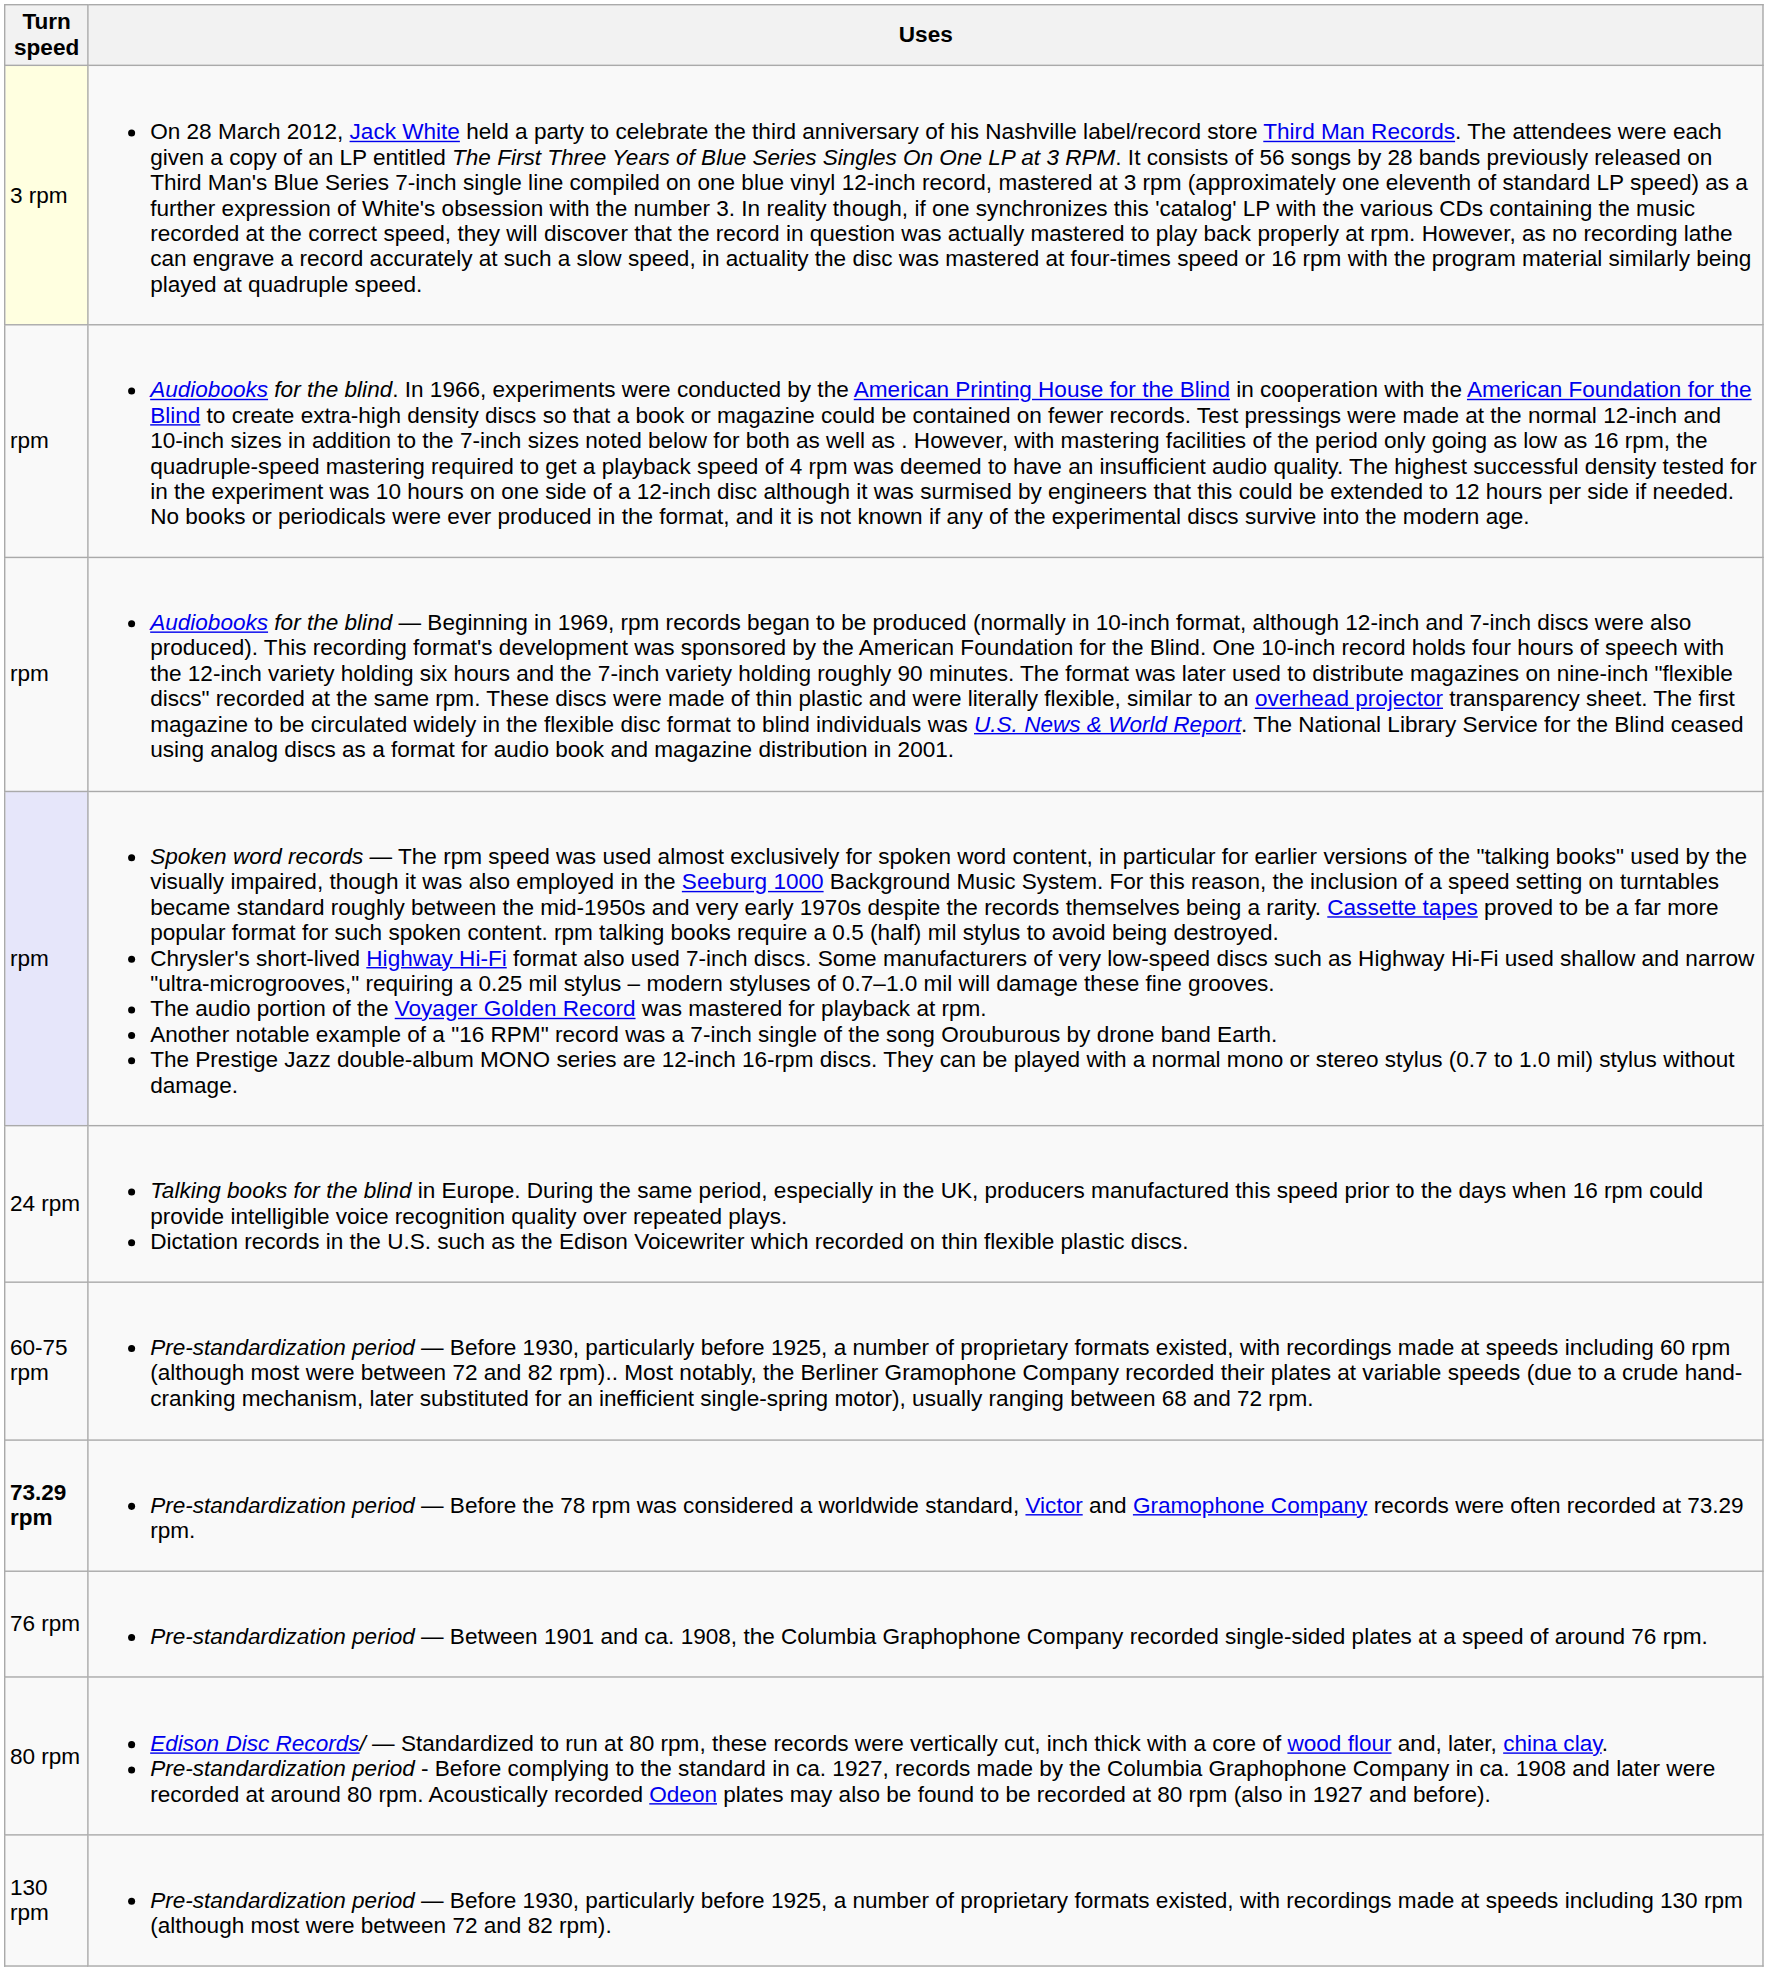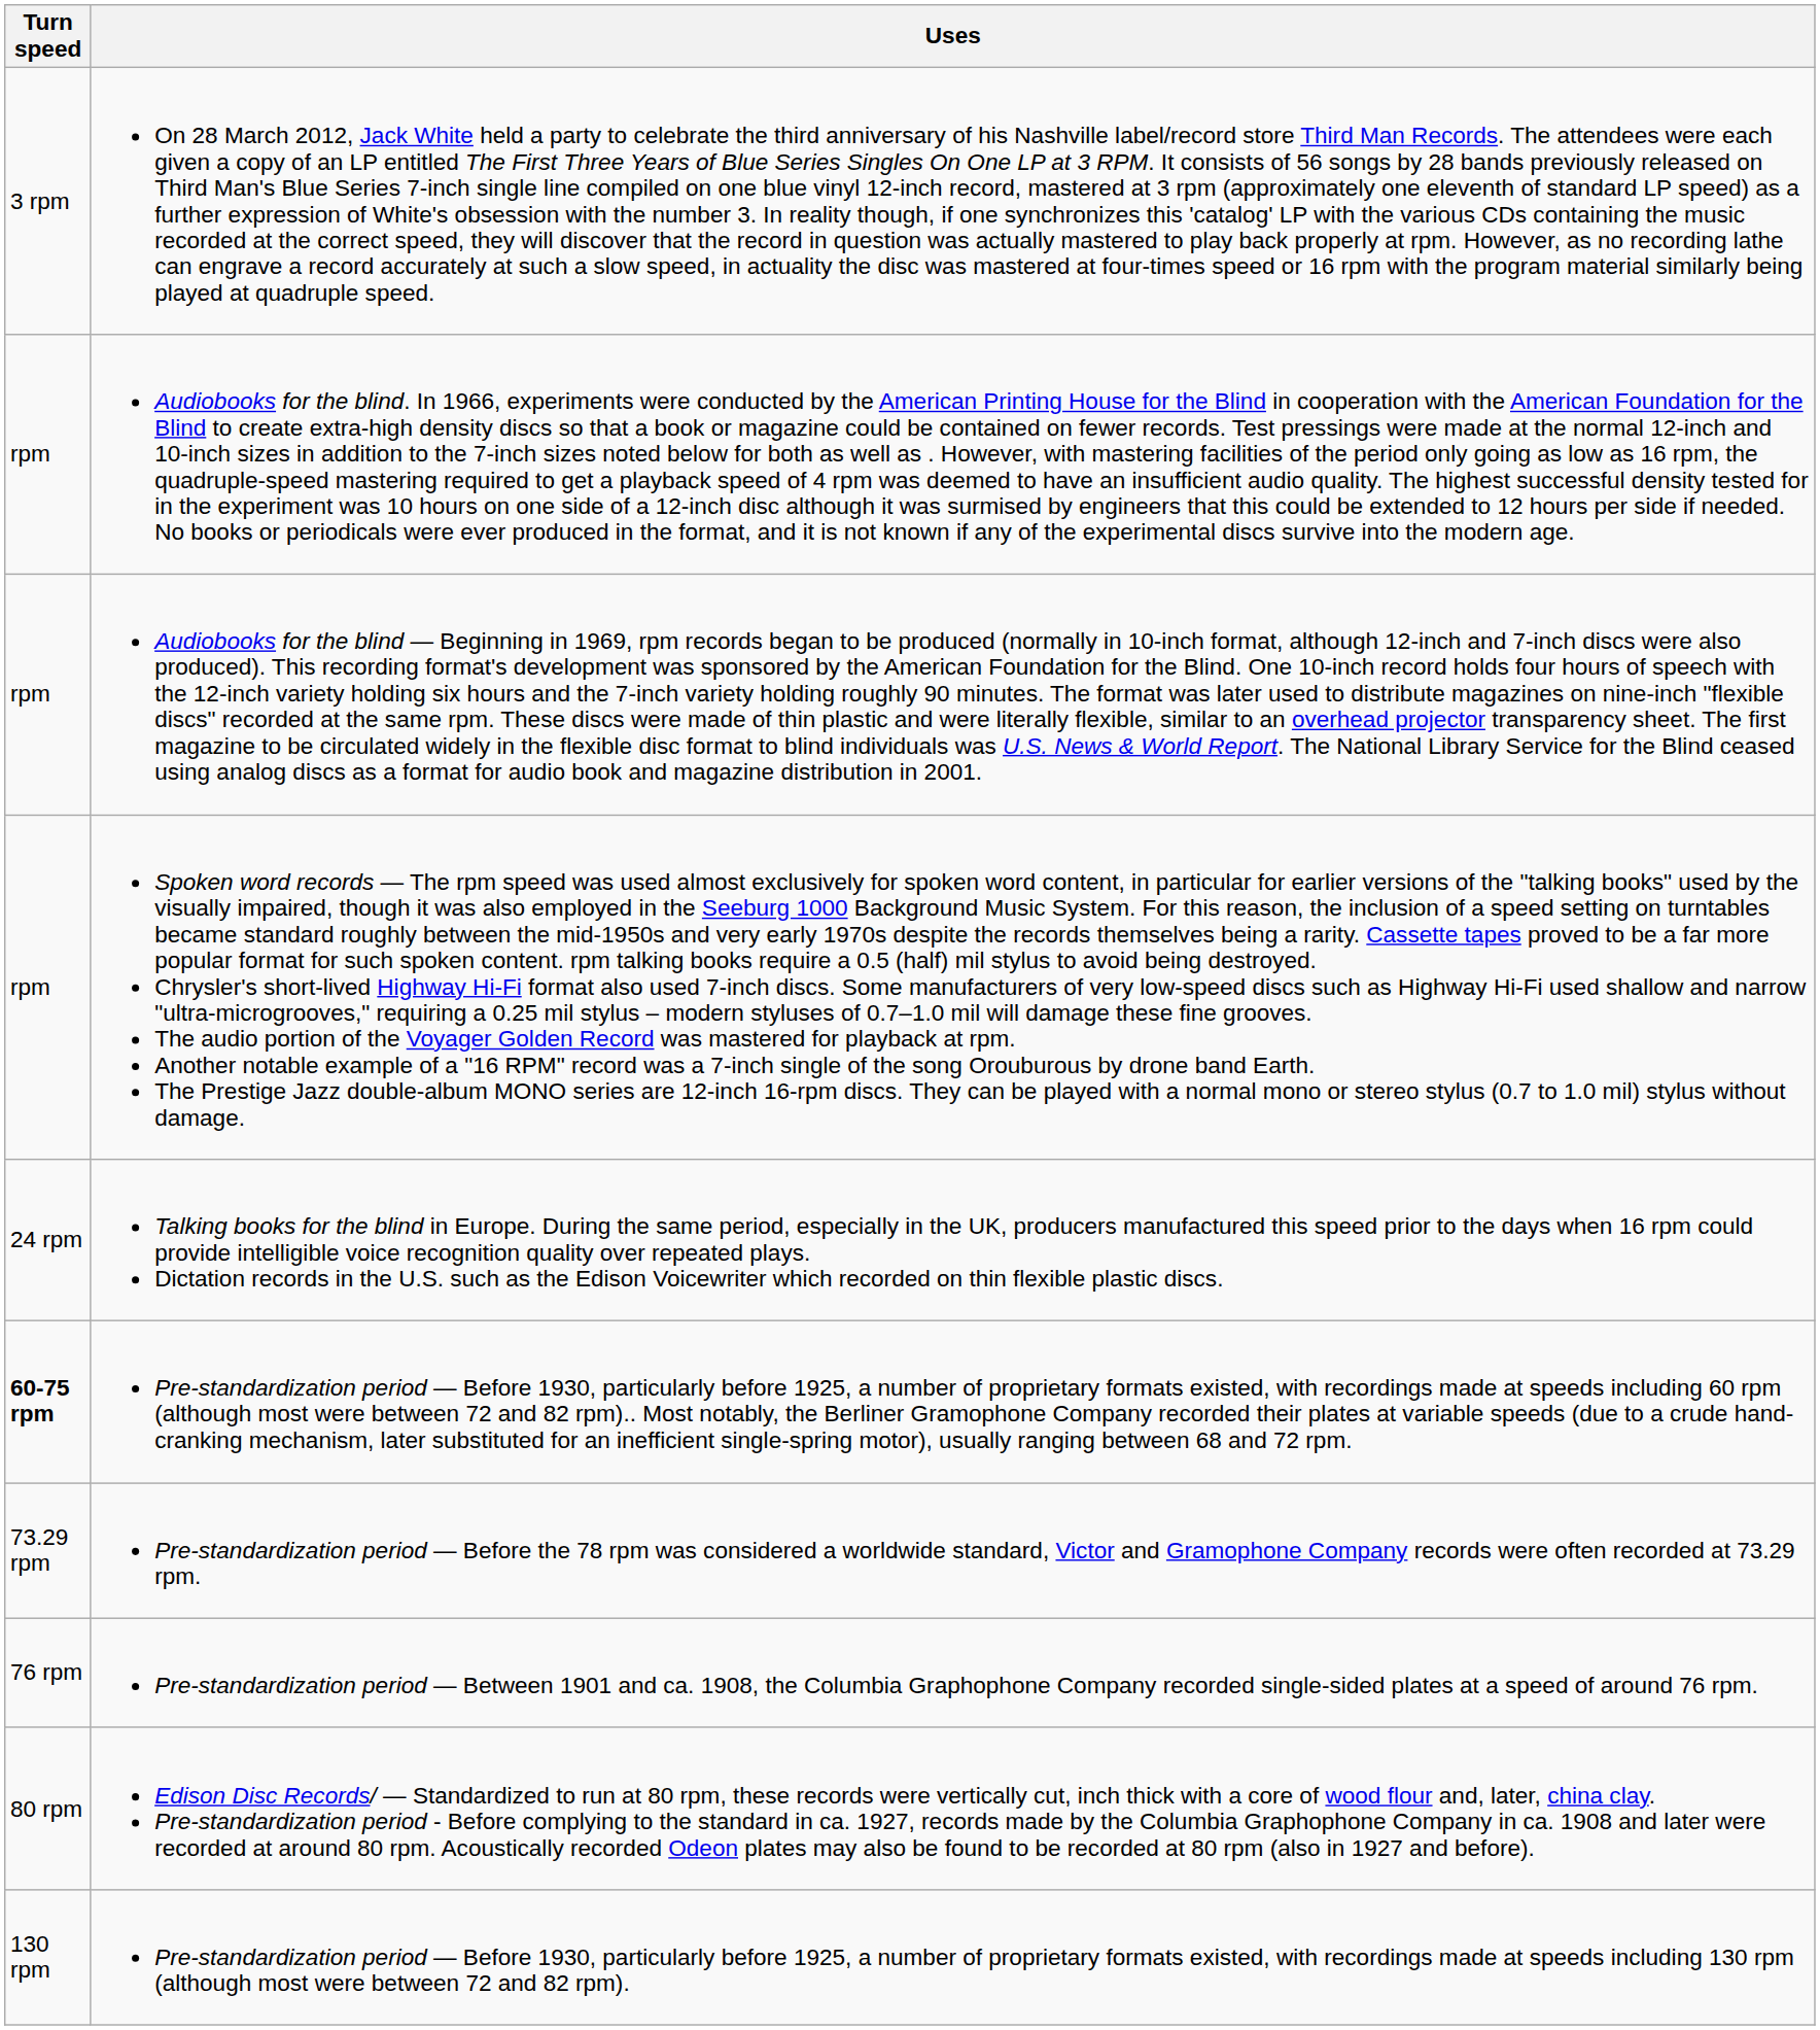row 2 | Turn speed: lightyellow background -> no background
row 5 | Turn speed: lavender background -> no background
row 7 | Turn speed: normal -> bold
row 8 | Turn speed: bold -> normal
